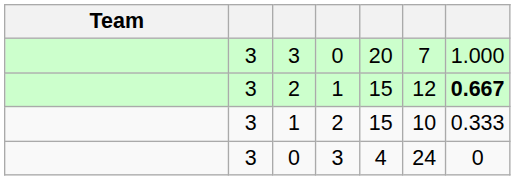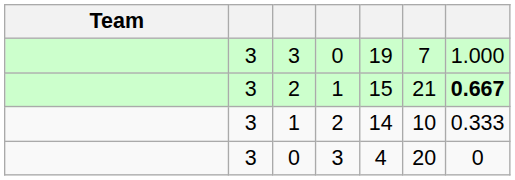row 2 | column 5: 20 -> 19
row 3 | column 6: 12 -> 21
row 4 | column 5: 15 -> 14
row 5 | column 6: 24 -> 20
